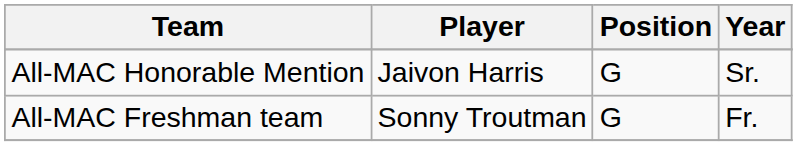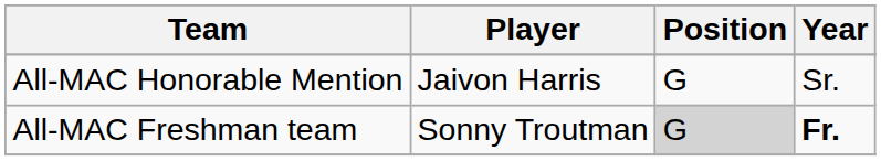row 3 | Position: no background -> lightgrey background
row 3 | Year: normal -> bold
